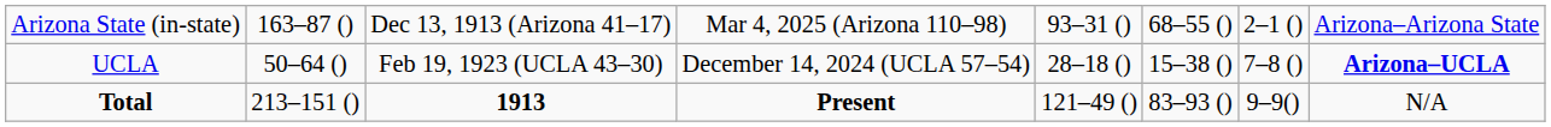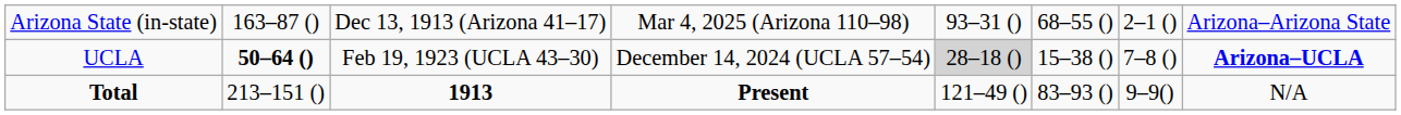UCLA | column 2: normal -> bold
UCLA | column 5: no background -> lightgrey background
